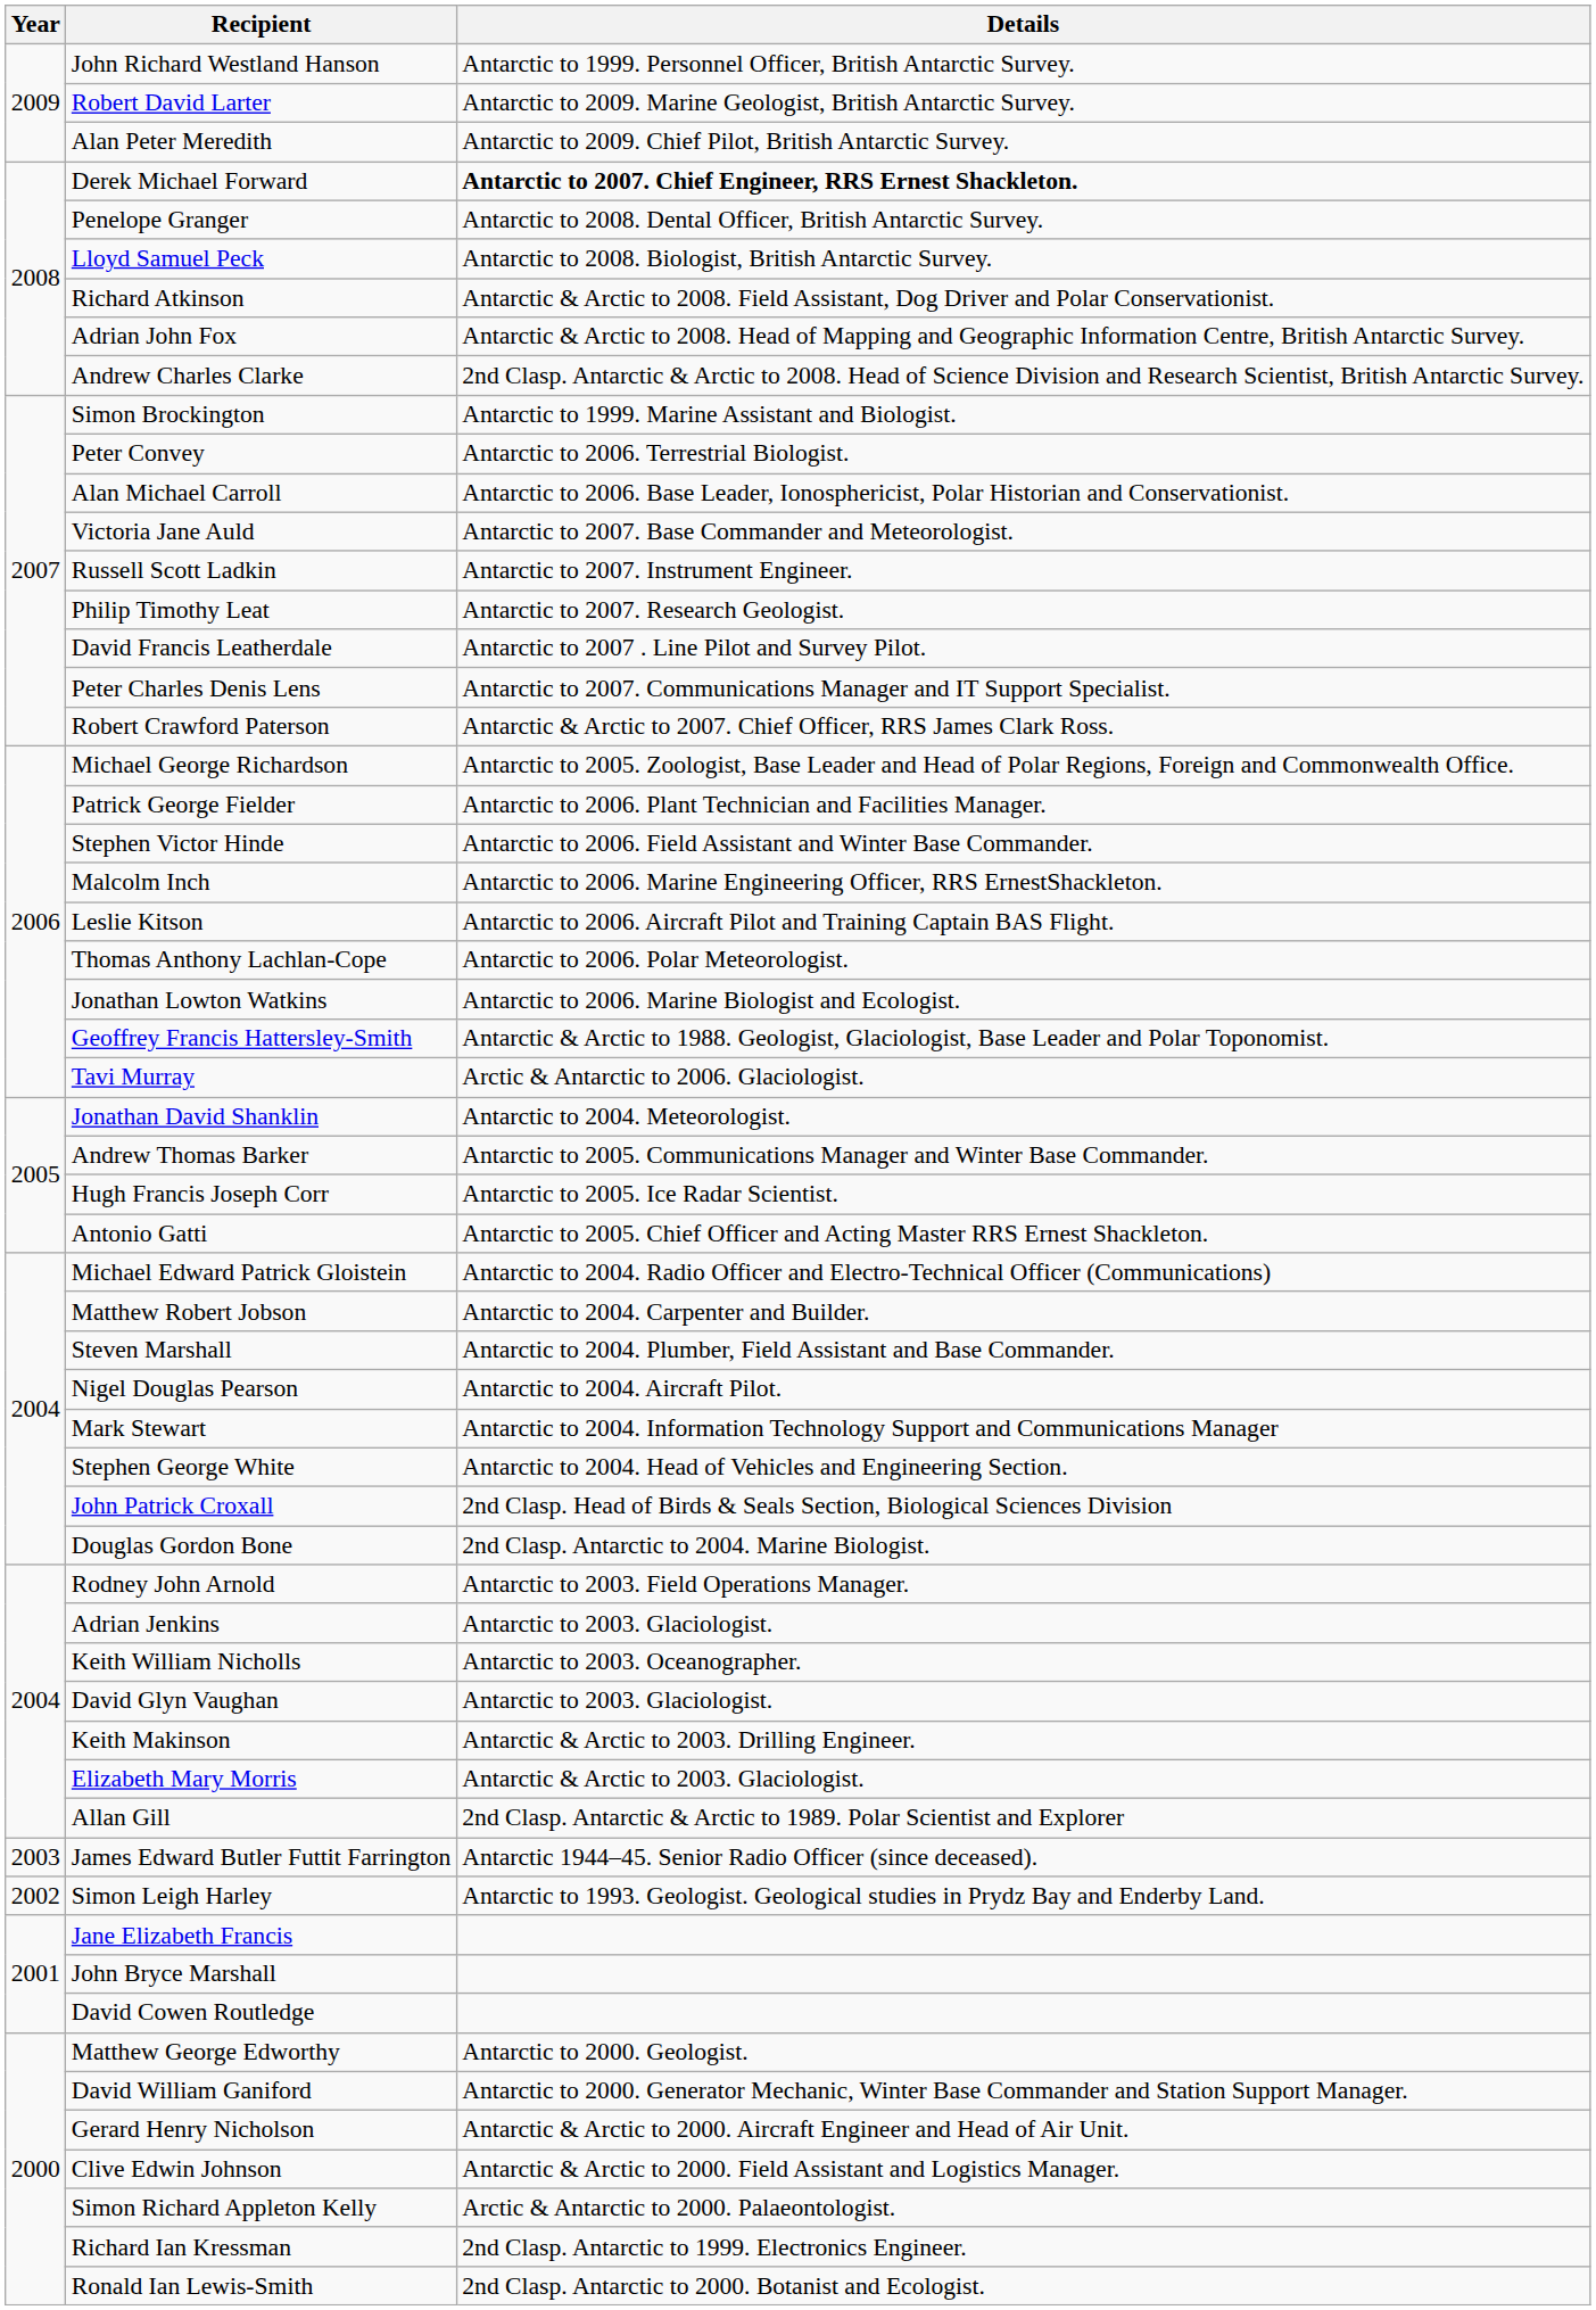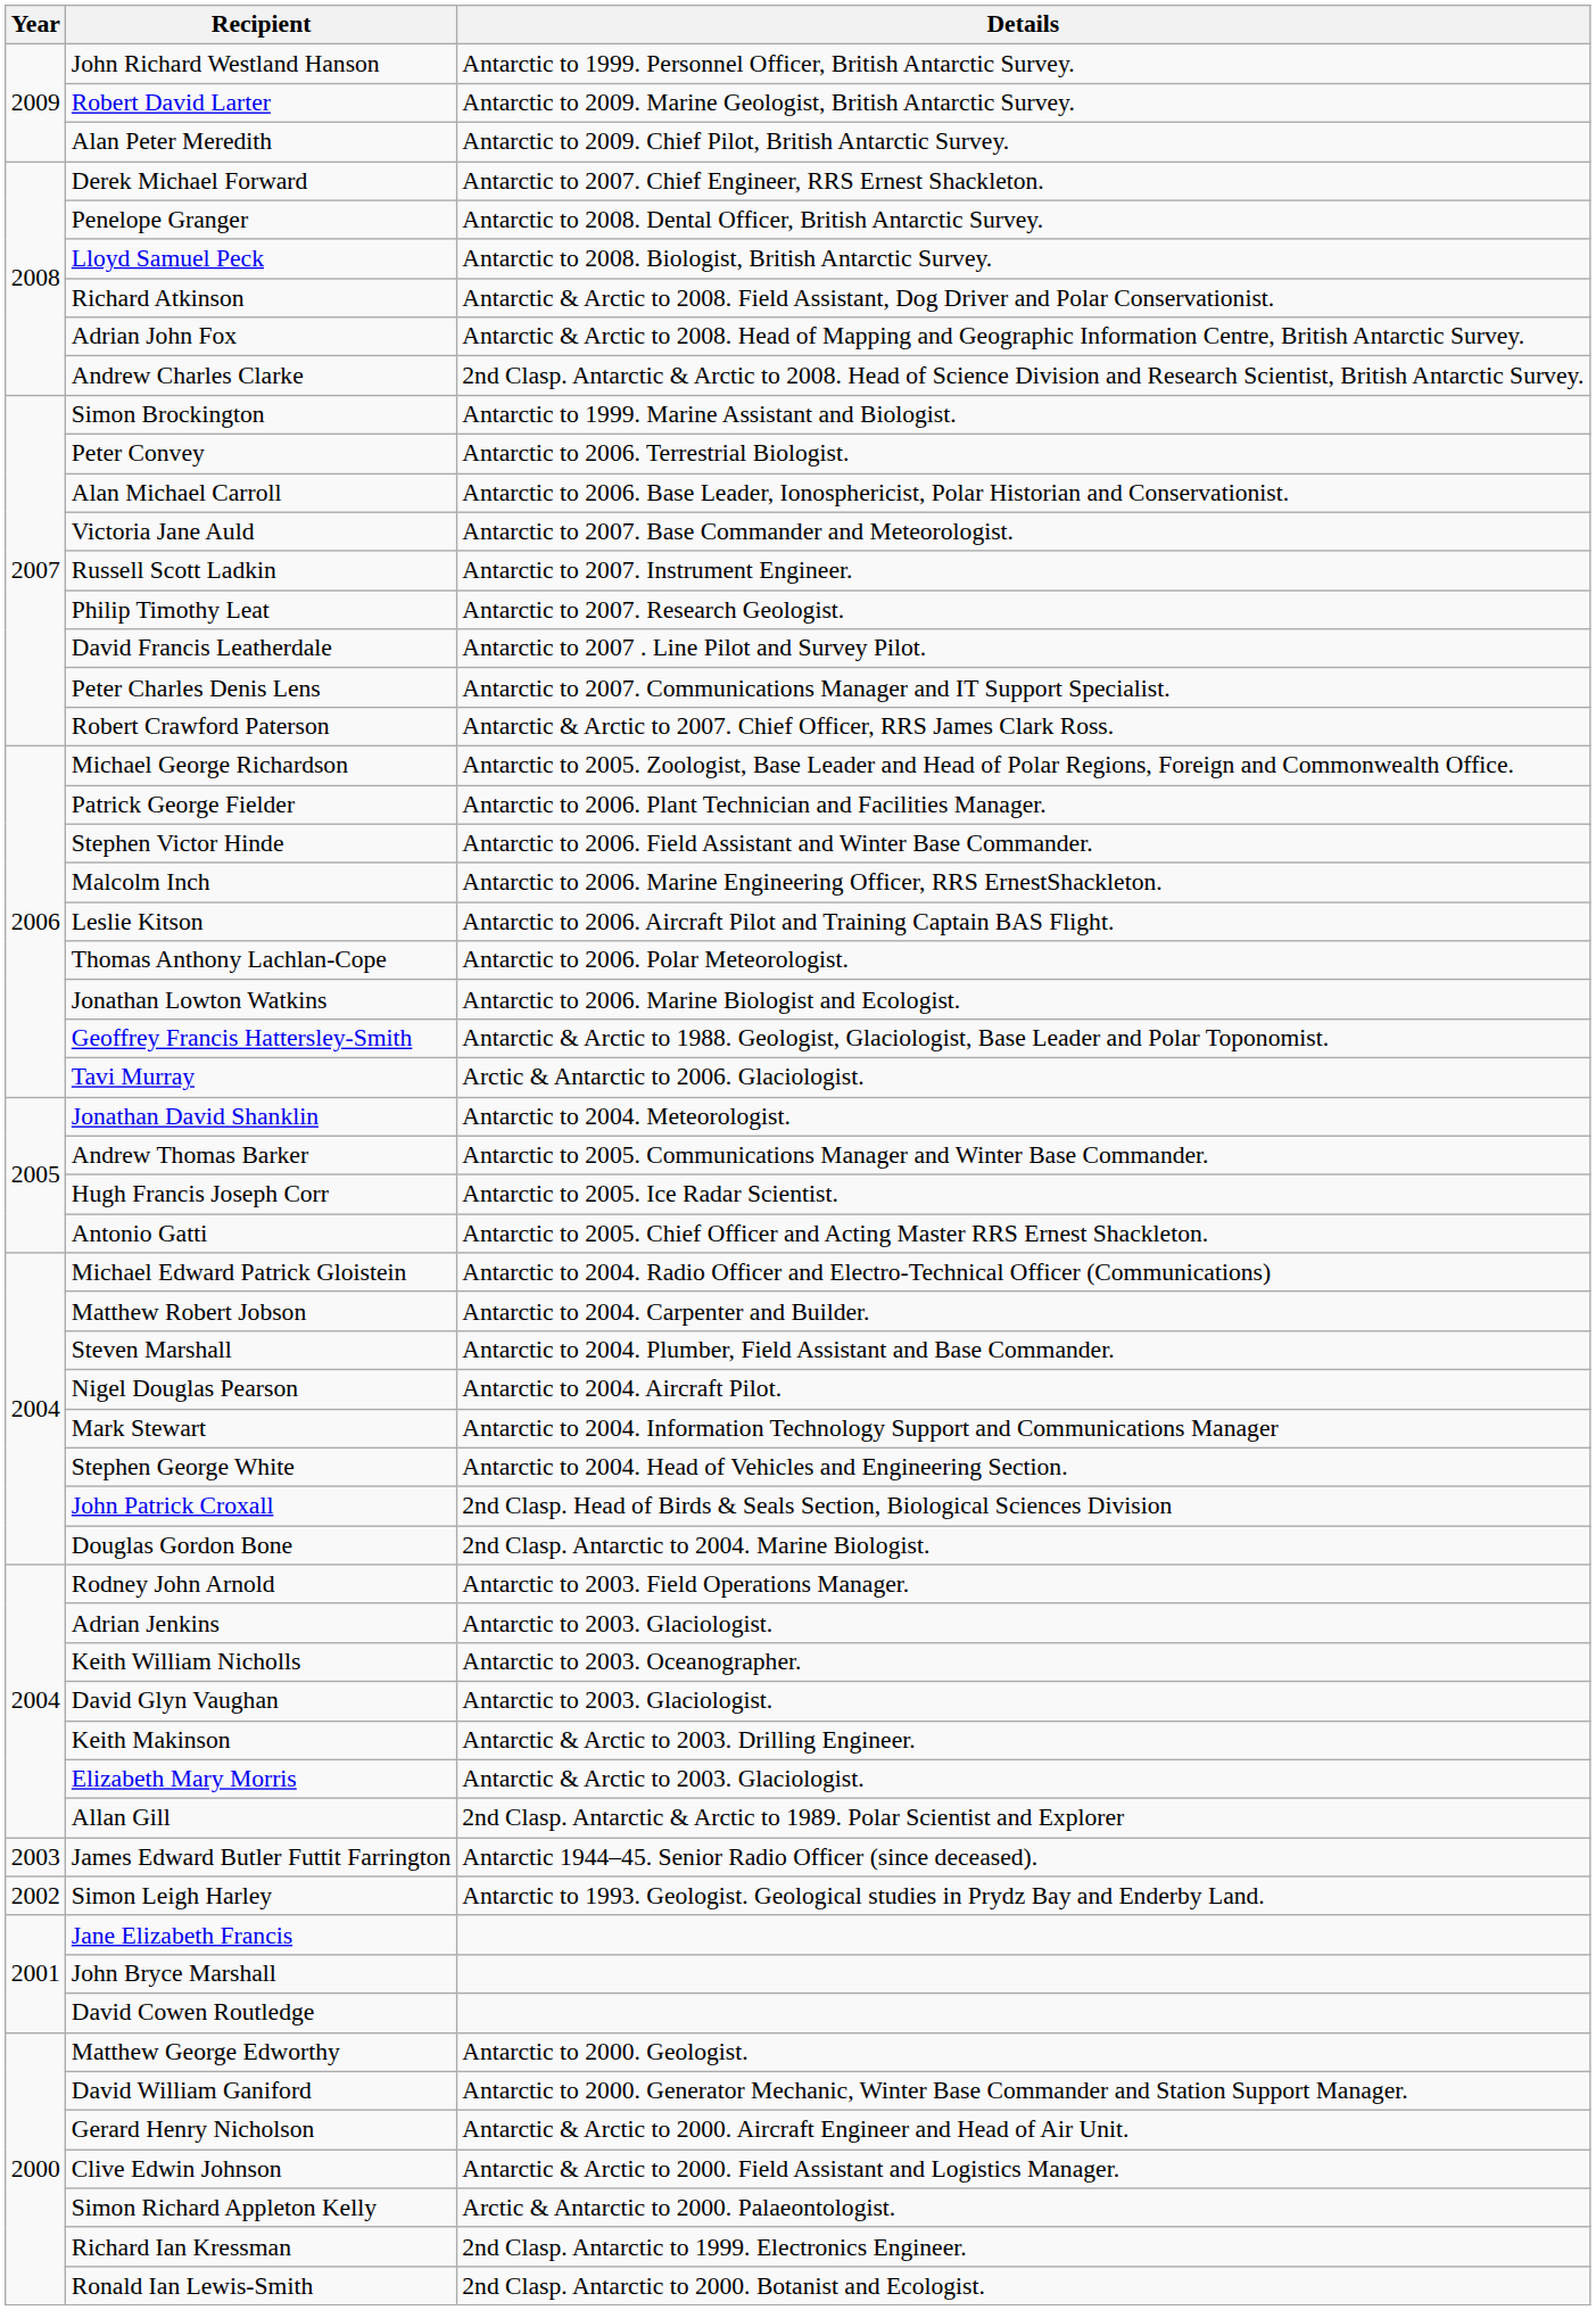Derek Michael Forward | Details: bold -> normal
